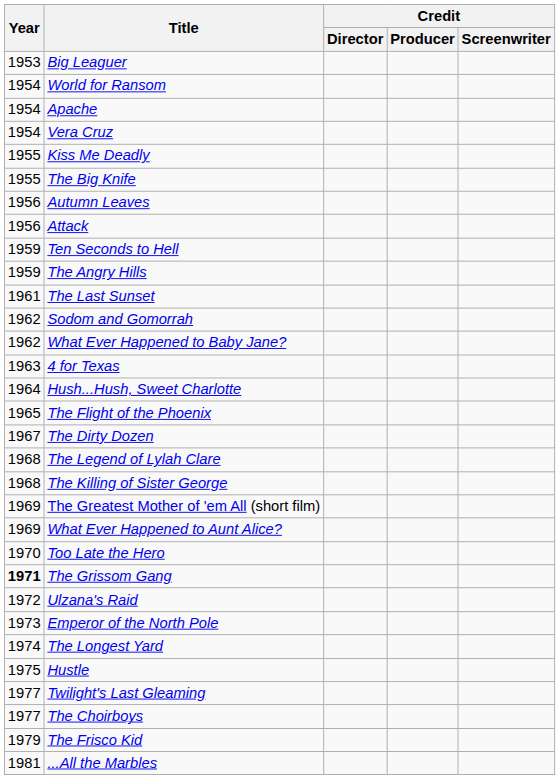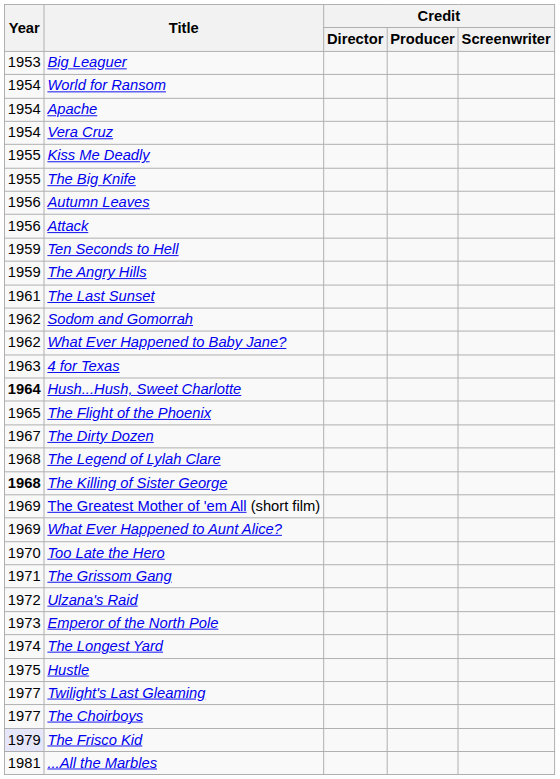Hush...Hush, Sweet Charlotte | Year: normal -> bold
The Killing of Sister George | Year: normal -> bold
The Grissom Gang | Year: bold -> normal
The Frisco Kid | Year: no background -> lavender background
